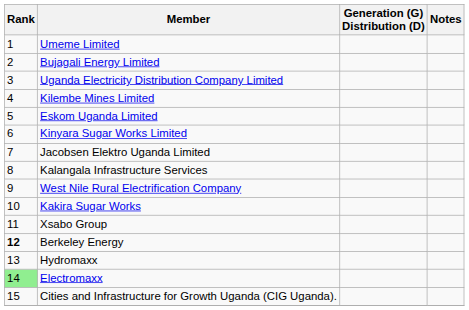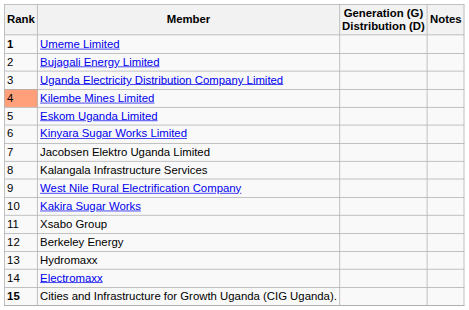Umeme Limited | Rank: normal -> bold
Kilembe Mines Limited | Rank: no background -> lightsalmon background
Berkeley Energy | Rank: bold -> normal
Electromaxx | Rank: lightgreen background -> no background
Cities and Infrastructure for Growth Uganda (CIG Uganda). | Rank: normal -> bold
